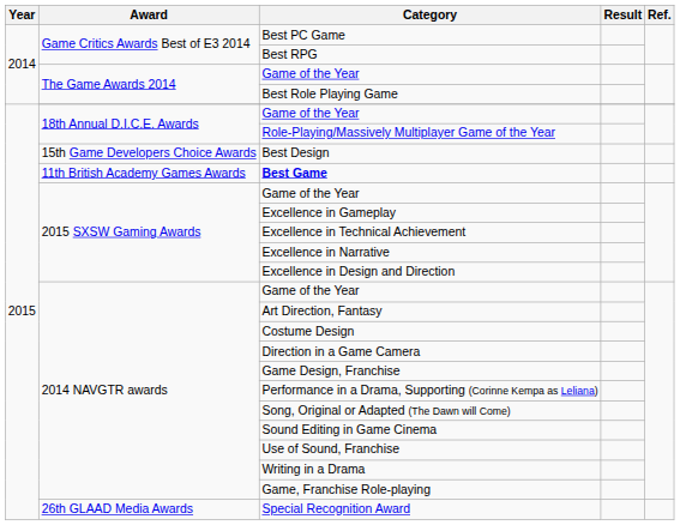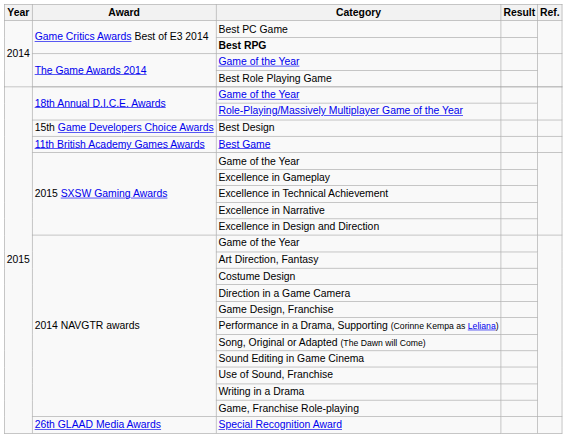Best RPG | Category: normal -> bold
Best Game | Category: bold -> normal
